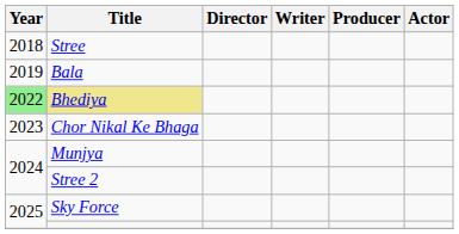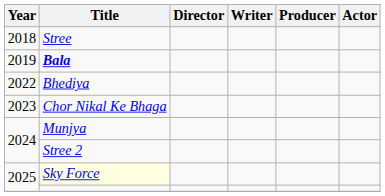Bala | Title: normal -> bold
Bhediya | Year: lightgreen background -> no background
Bhediya | Title: khaki background -> no background
Sky Force | Title: no background -> lightyellow background
